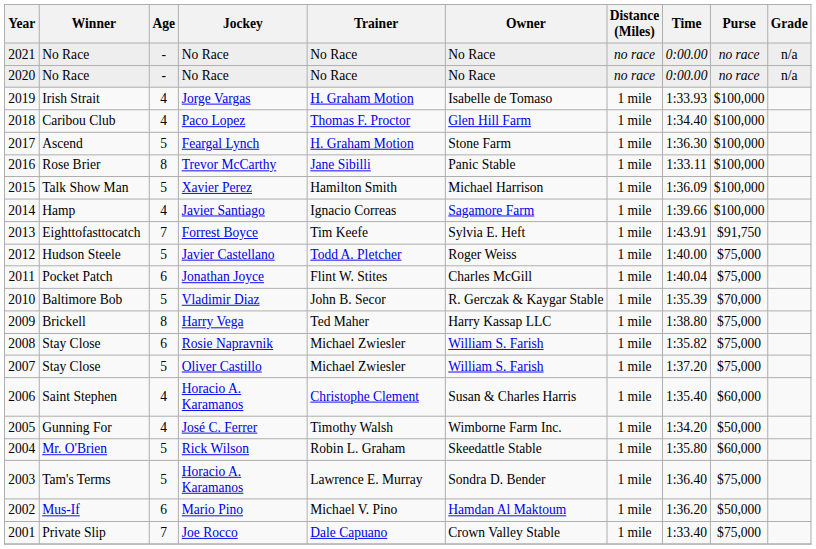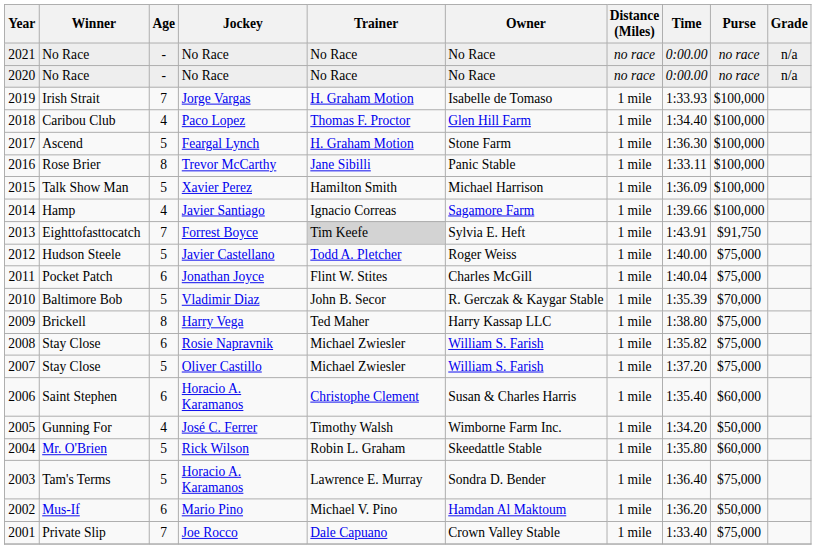Irish Strait | Age: 4 -> 7
Eighttofasttocatch | Trainer: no background -> lightgrey background
Saint Stephen | Age: 4 -> 6
